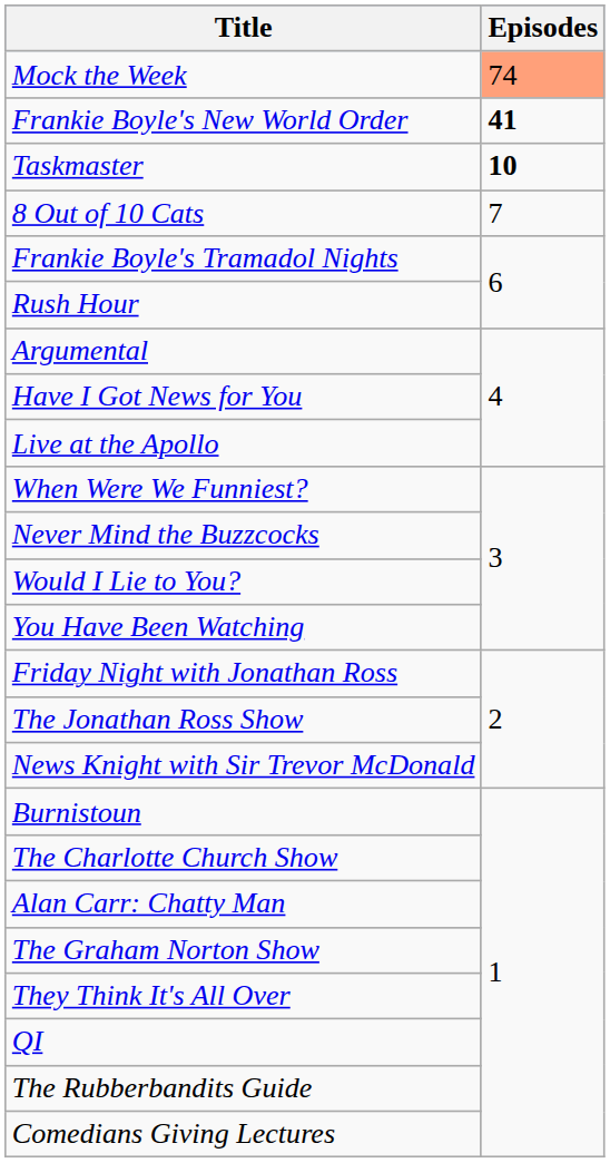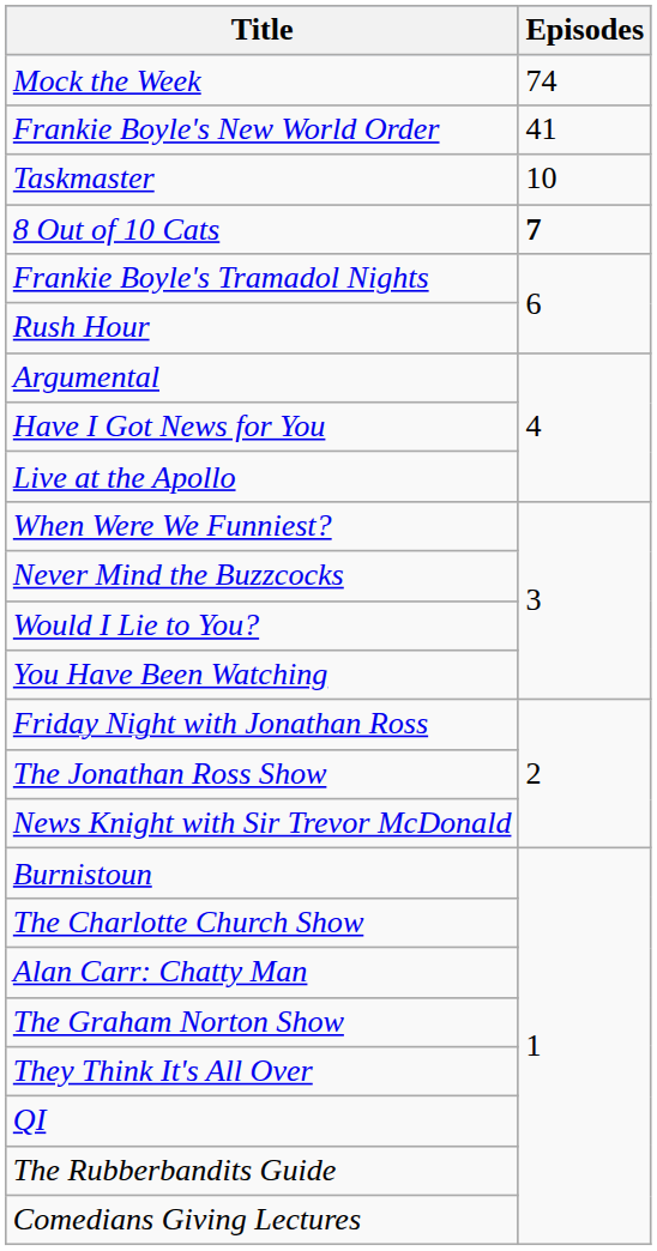Mock the Week | Episodes: lightsalmon background -> no background
Frankie Boyle's New World Order | Episodes: bold -> normal
Taskmaster | Episodes: bold -> normal
8 Out of 10 Cats | Episodes: normal -> bold
